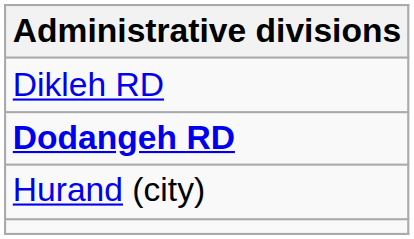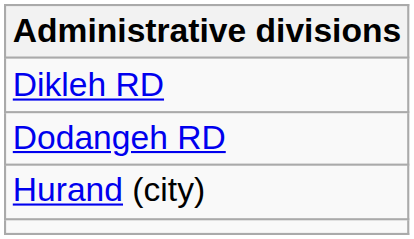row 3 | column 1: bold -> normal
